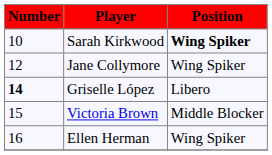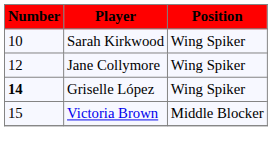Sarah Kirkwood | Position: bold -> normal
Griselle López | Position: Libero -> Wing Spiker
- row: 16 | Ellen Herman | Wing Spiker
